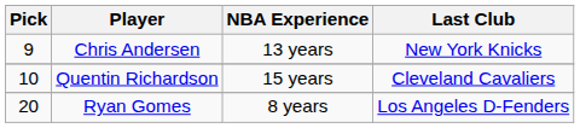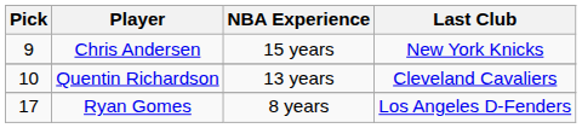Chris Andersen | NBA Experience: 13 years -> 15 years
Quentin Richardson | NBA Experience: 15 years -> 13 years
Ryan Gomes | Pick: 20 -> 17
